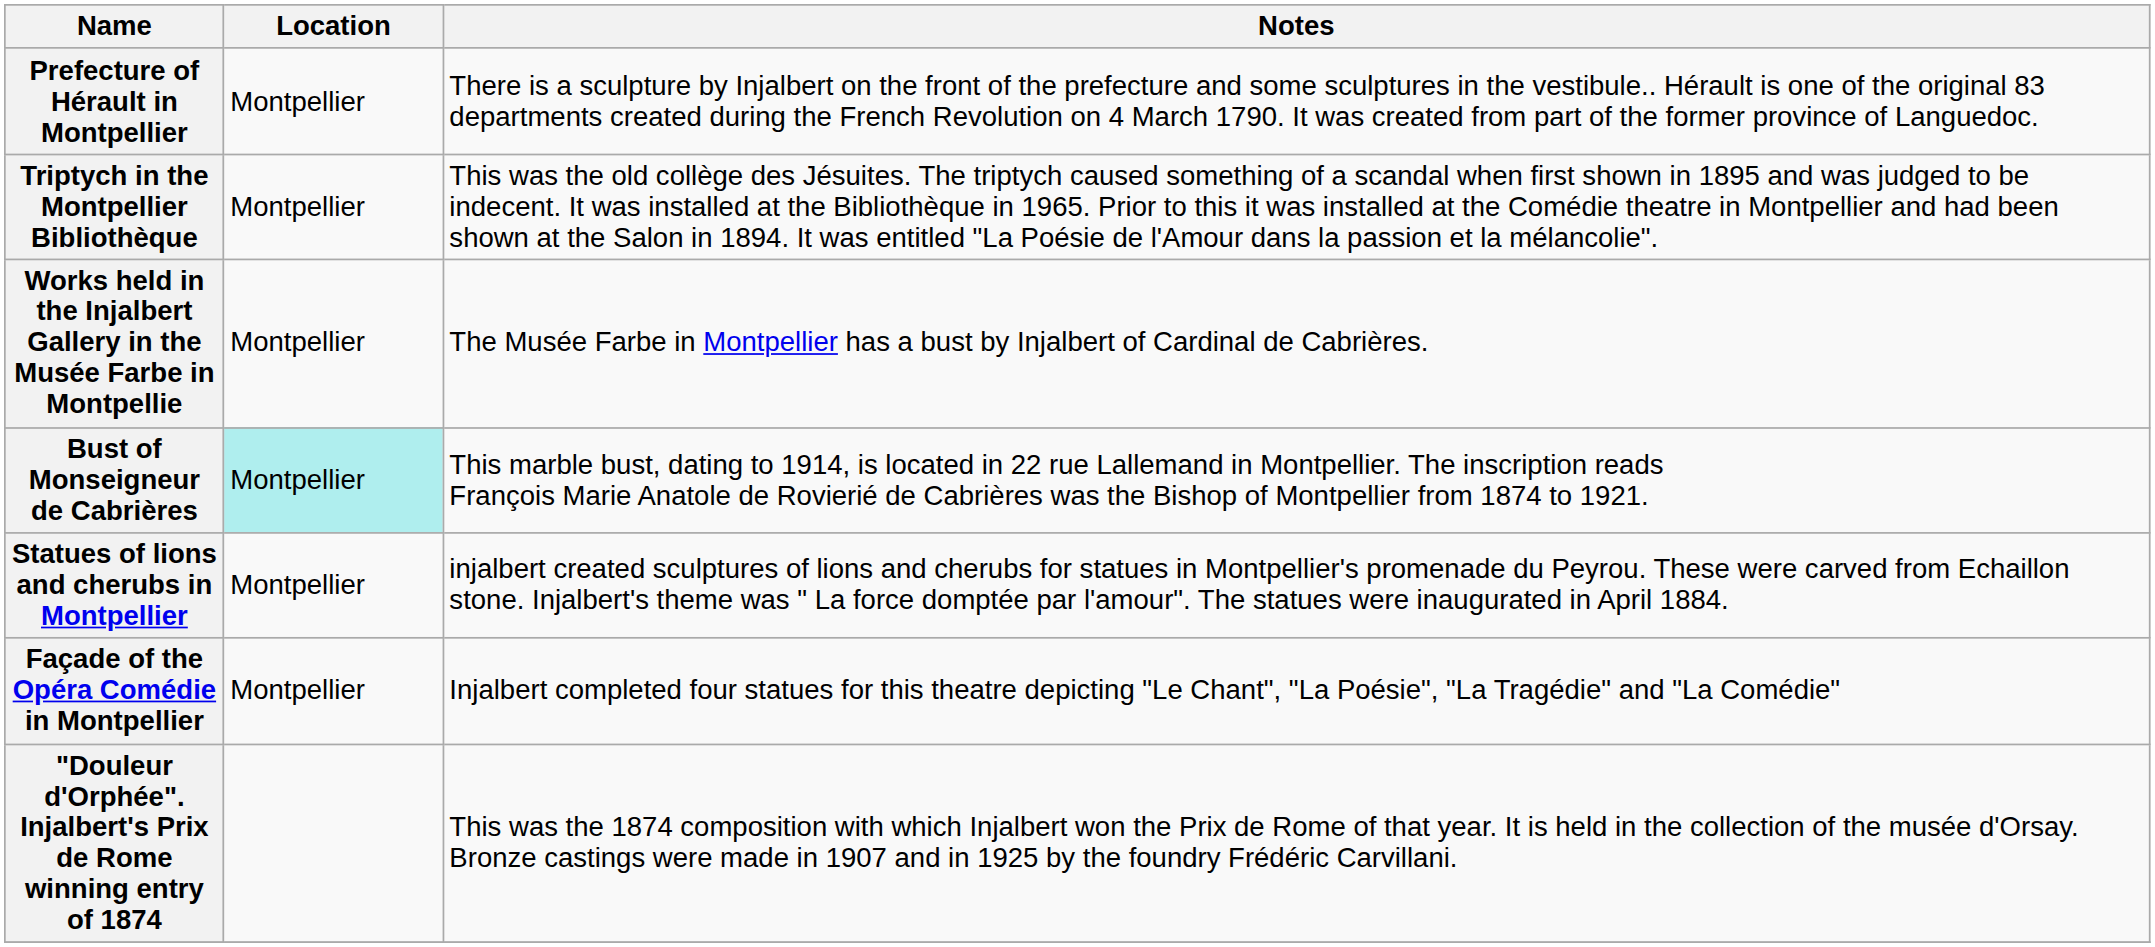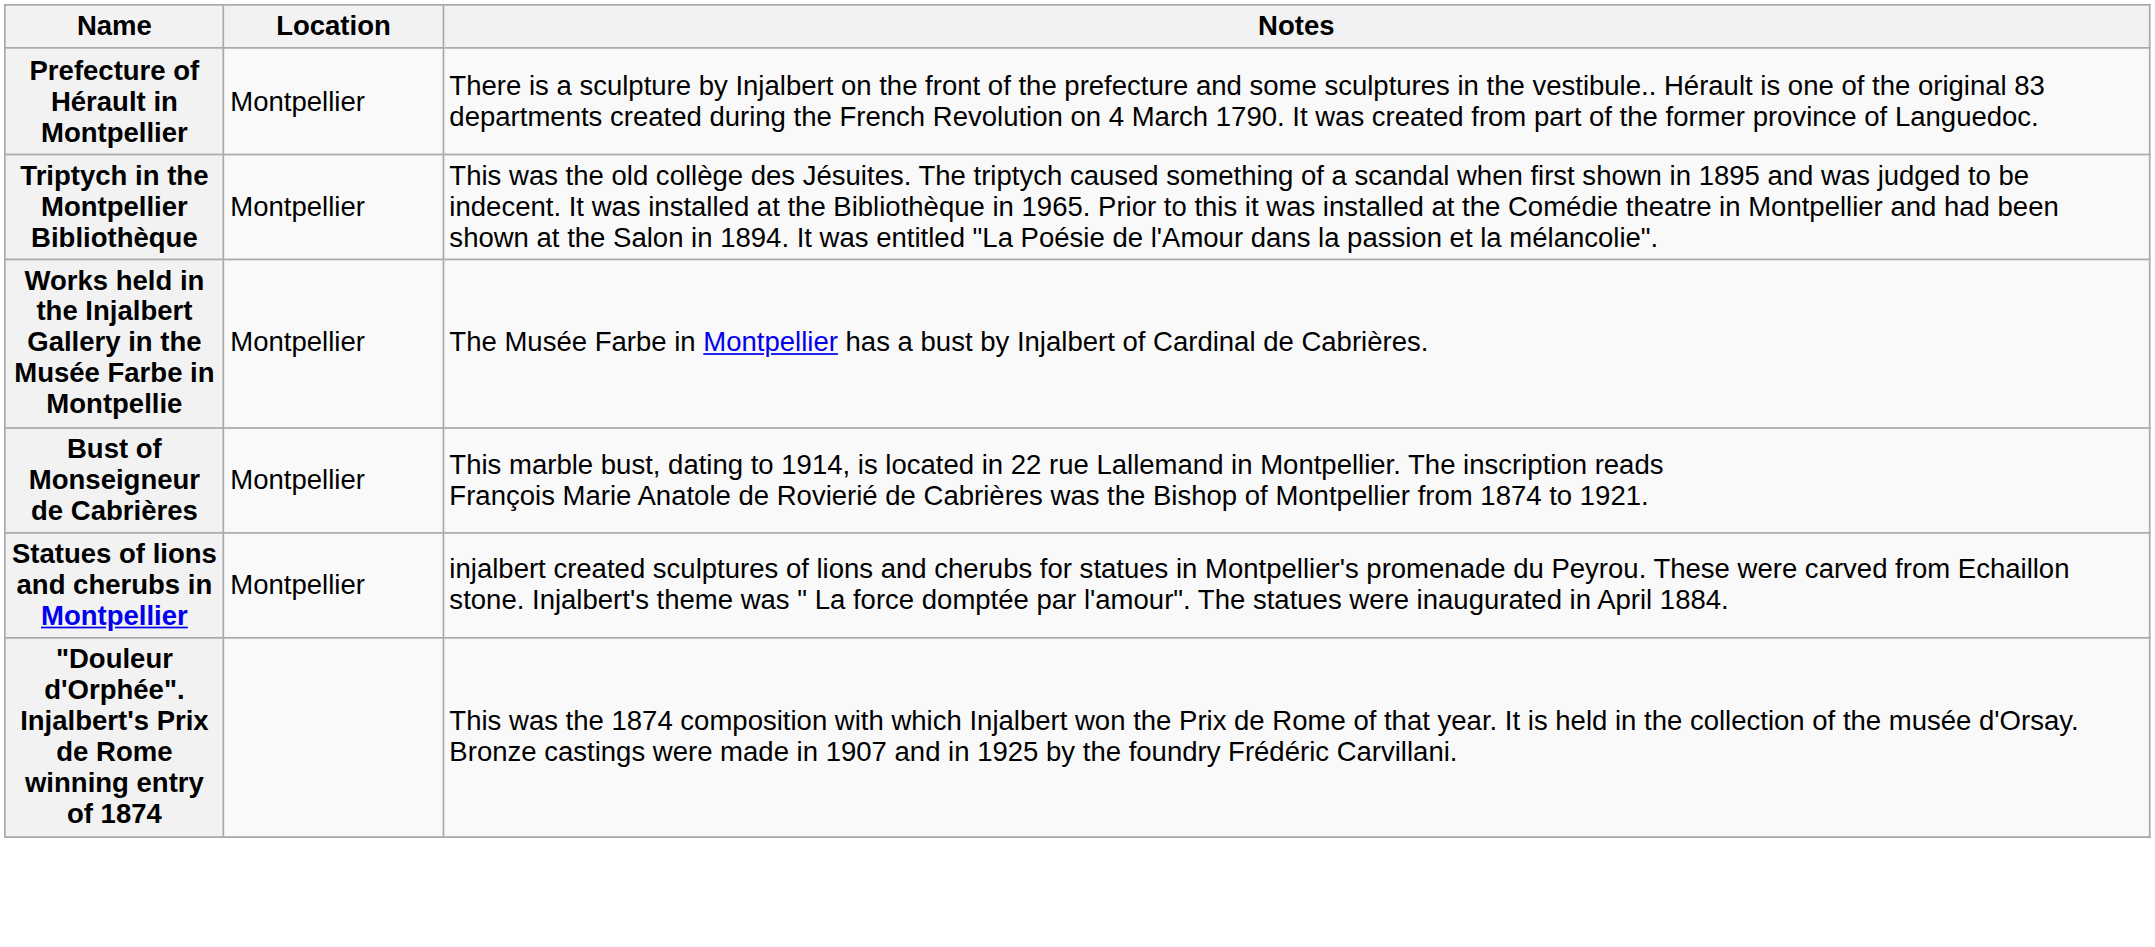Bust of Monseigneur de Cabrières | Location: paleturquoise background -> no background
- row: Façade of the Opéra Comédie in Montpellier | Montpellier | Injalbert completed four statues for this theatre depicting "Le Chant", "La Poésie", "La Tragédie" and "La Comédie"
